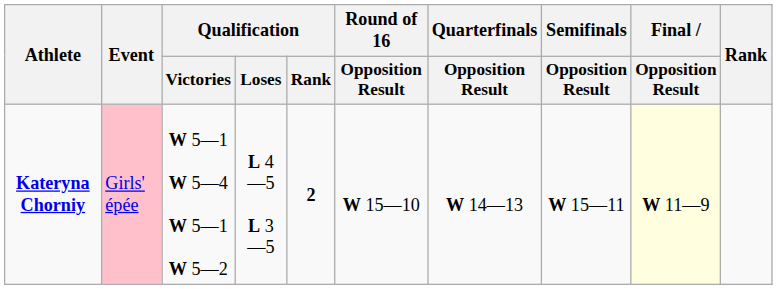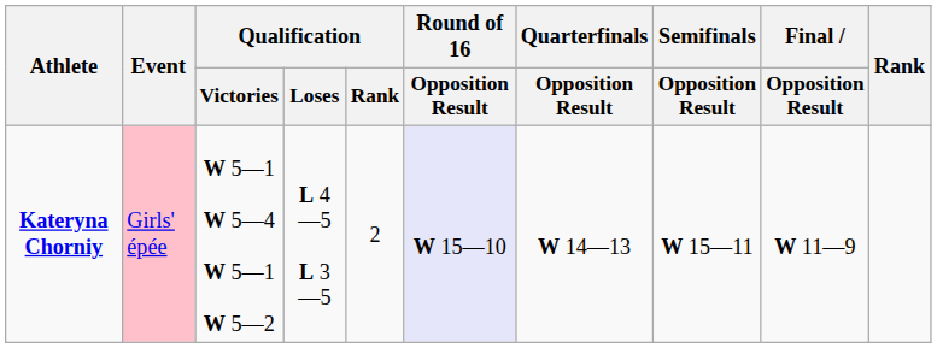Kateryna Chorniy | Qualification / Rank: bold -> normal
Kateryna Chorniy | Round of 16 / Opposition Result: no background -> lavender background
Kateryna Chorniy | Final / Opposition Result: lightyellow background -> no background
